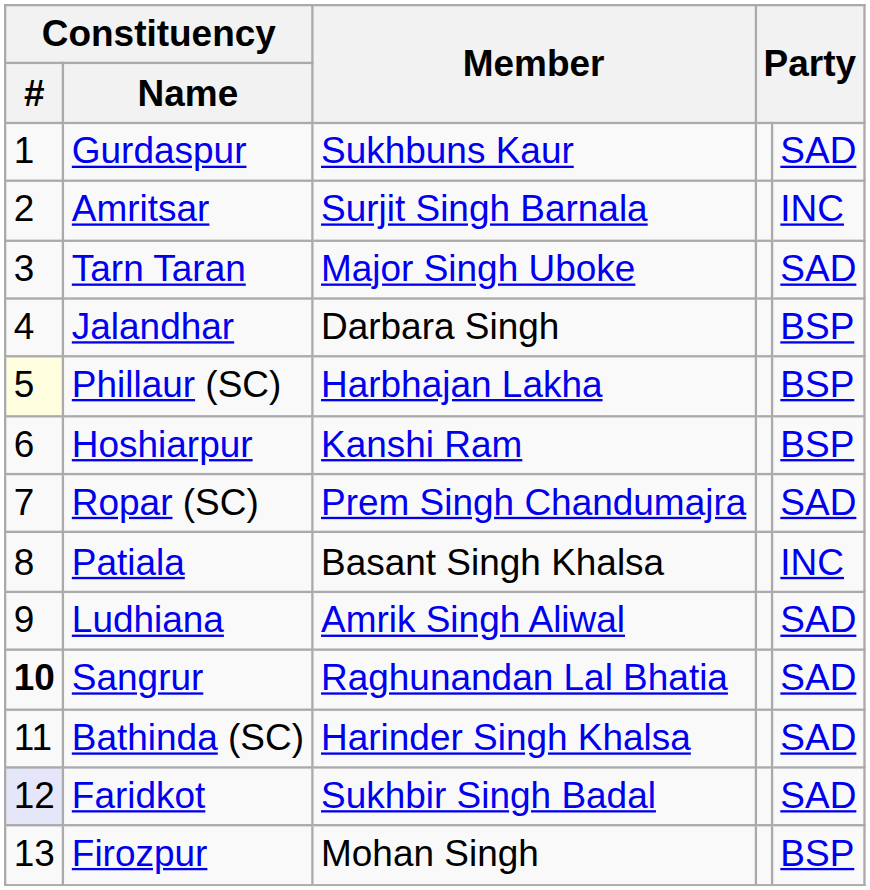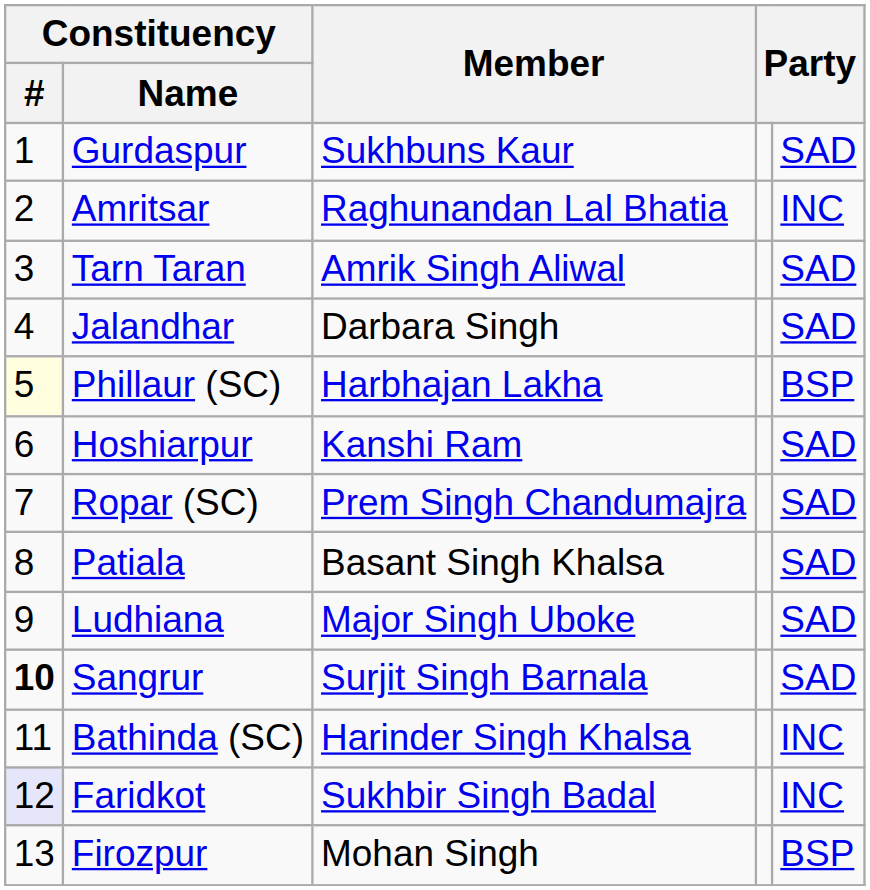Amritsar | Member: Surjit Singh Barnala -> Raghunandan Lal Bhatia
Tarn Taran | Member: Major Singh Uboke -> Amrik Singh Aliwal
Jalandhar | column 5: BSP -> SAD
Hoshiarpur | column 5: BSP -> SAD
Patiala | column 5: INC -> SAD
Ludhiana | Member: Amrik Singh Aliwal -> Major Singh Uboke
Sangrur | Member: Raghunandan Lal Bhatia -> Surjit Singh Barnala
Bathinda (SC) | column 5: SAD -> INC
Faridkot | column 5: SAD -> INC
